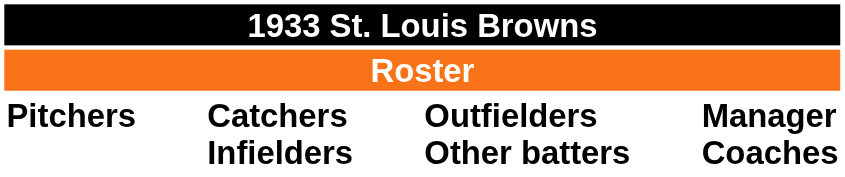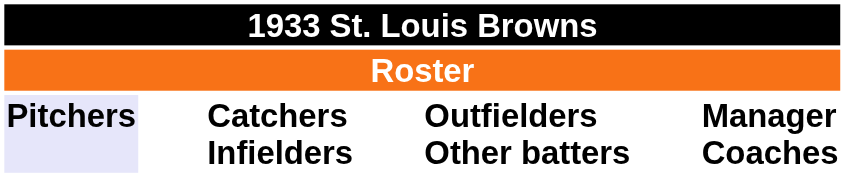Pitchers | column 1: no background -> lavender background
